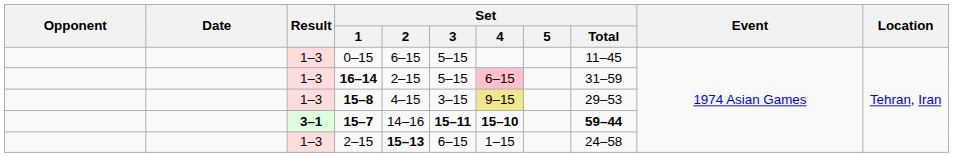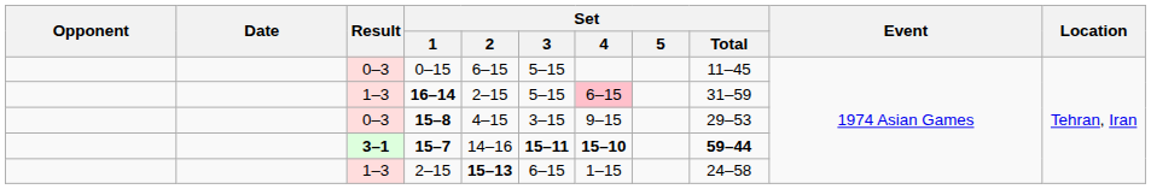0–15 | Result: 1–3 -> 0–3
15–8 | Result: 1–3 -> 0–3
15–8 | Set / 4: khaki background -> no background
